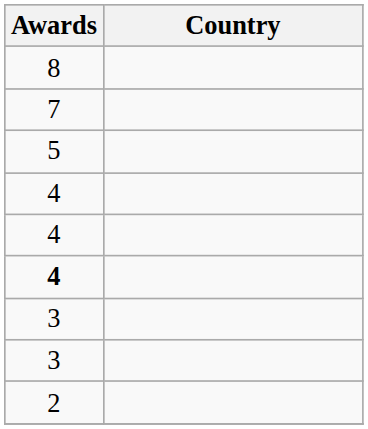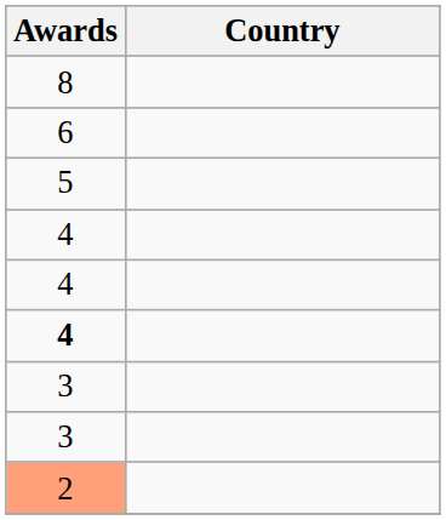row 3 | Awards: 7 -> 6
row 10 | Awards: no background -> lightsalmon background
